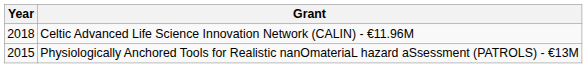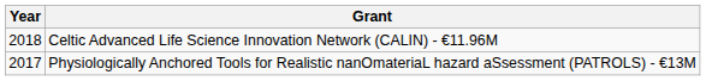row 3 | Year: 2015 -> 2017
